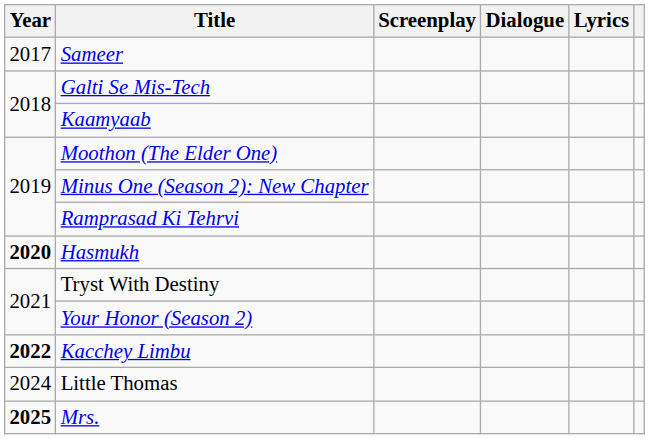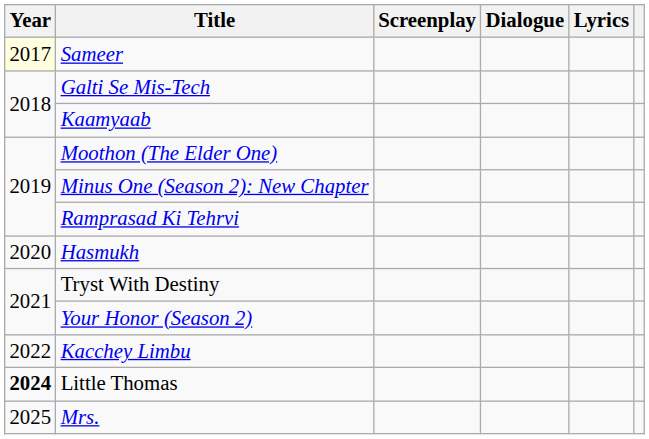Sameer | Year: no background -> lightyellow background
Hasmukh | Year: bold -> normal
Kacchey Limbu | Year: bold -> normal
Little Thomas | Year: normal -> bold
Mrs. | Year: bold -> normal
